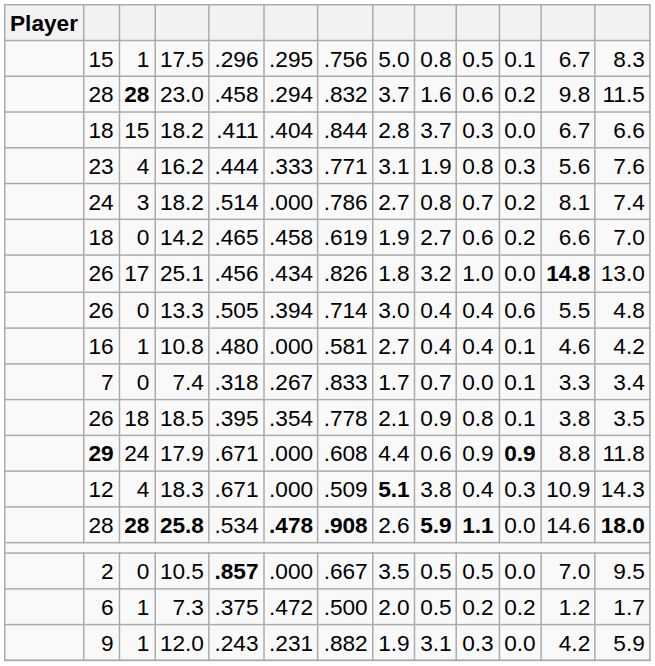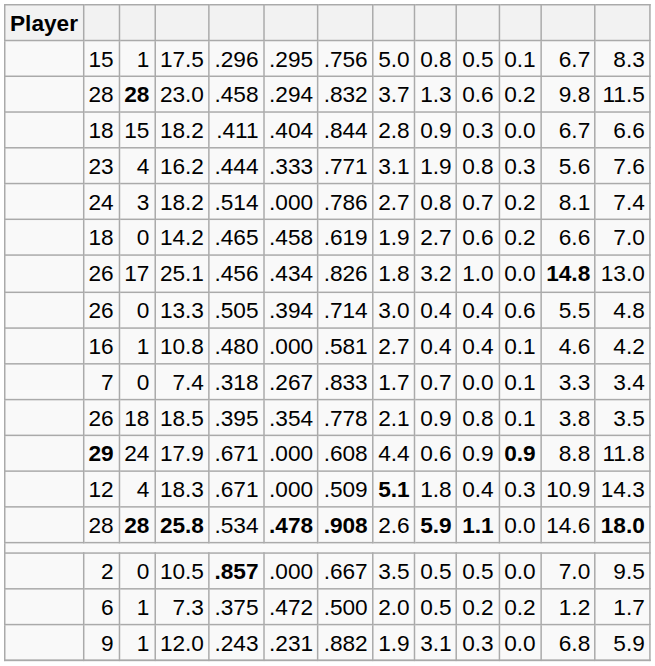23.0 | column 9: 1.6 -> 1.3
18 / 18.2 | column 9: 3.7 -> 0.9
18.3 | column 9: 3.8 -> 1.8
12.0 | column 12: 4.2 -> 6.8
